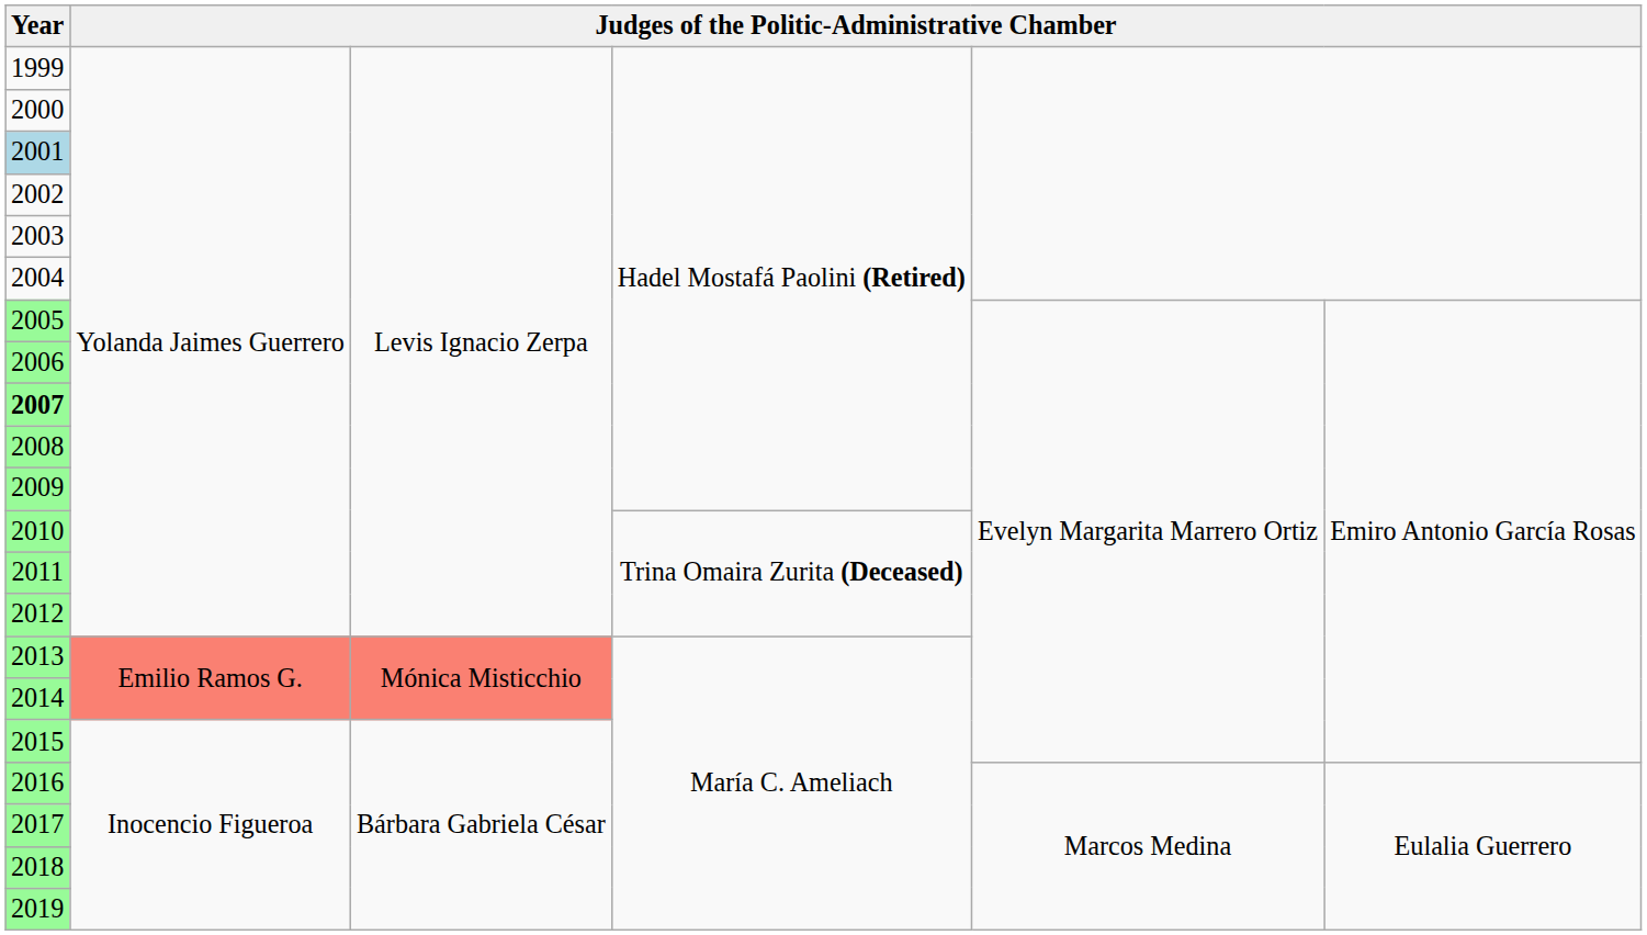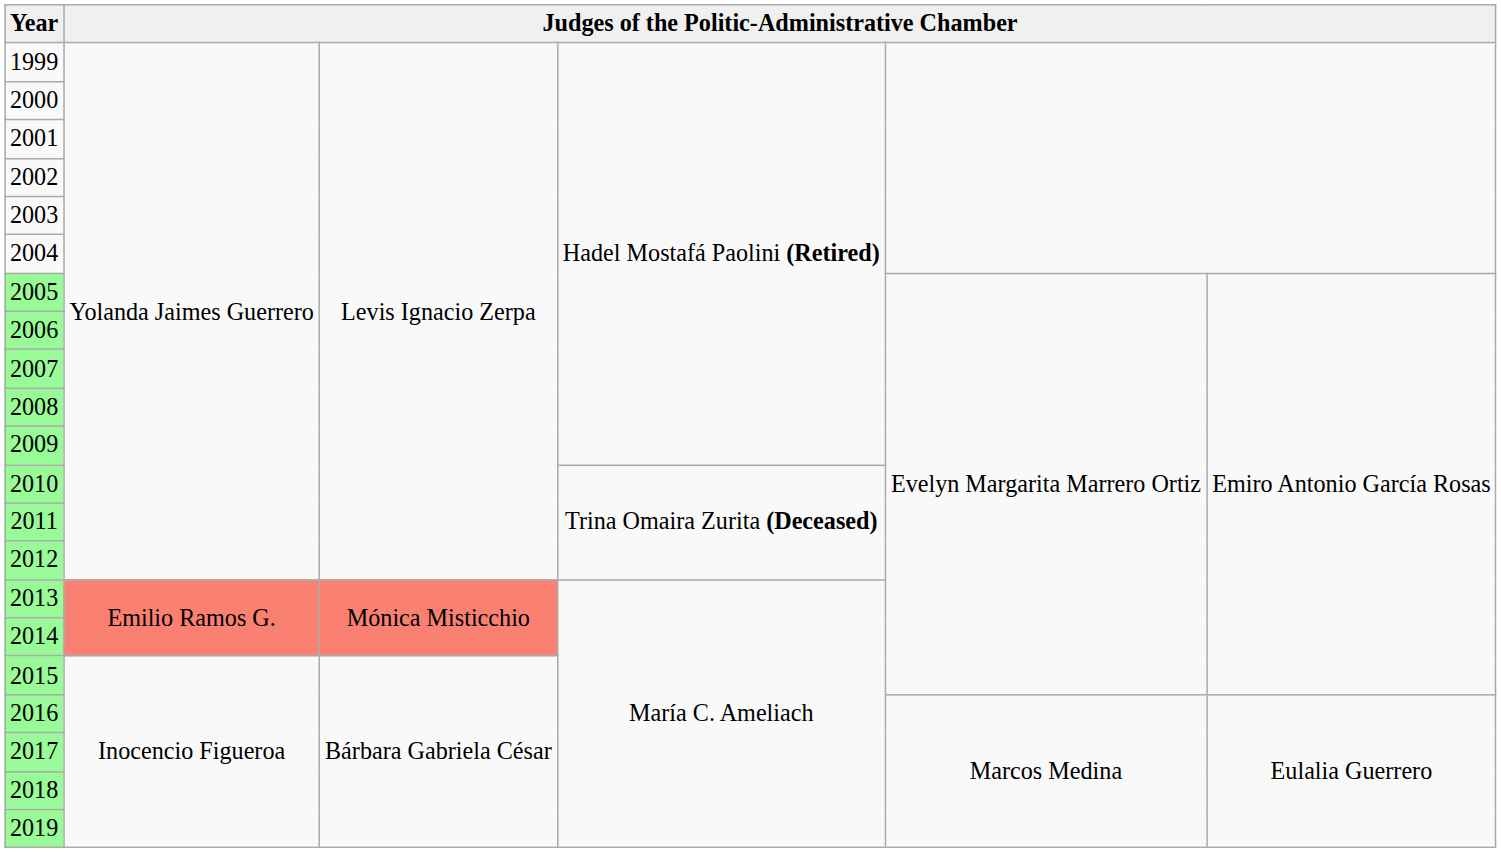2001 | Year: lightblue background -> no background
2007 | Year: bold -> normal
